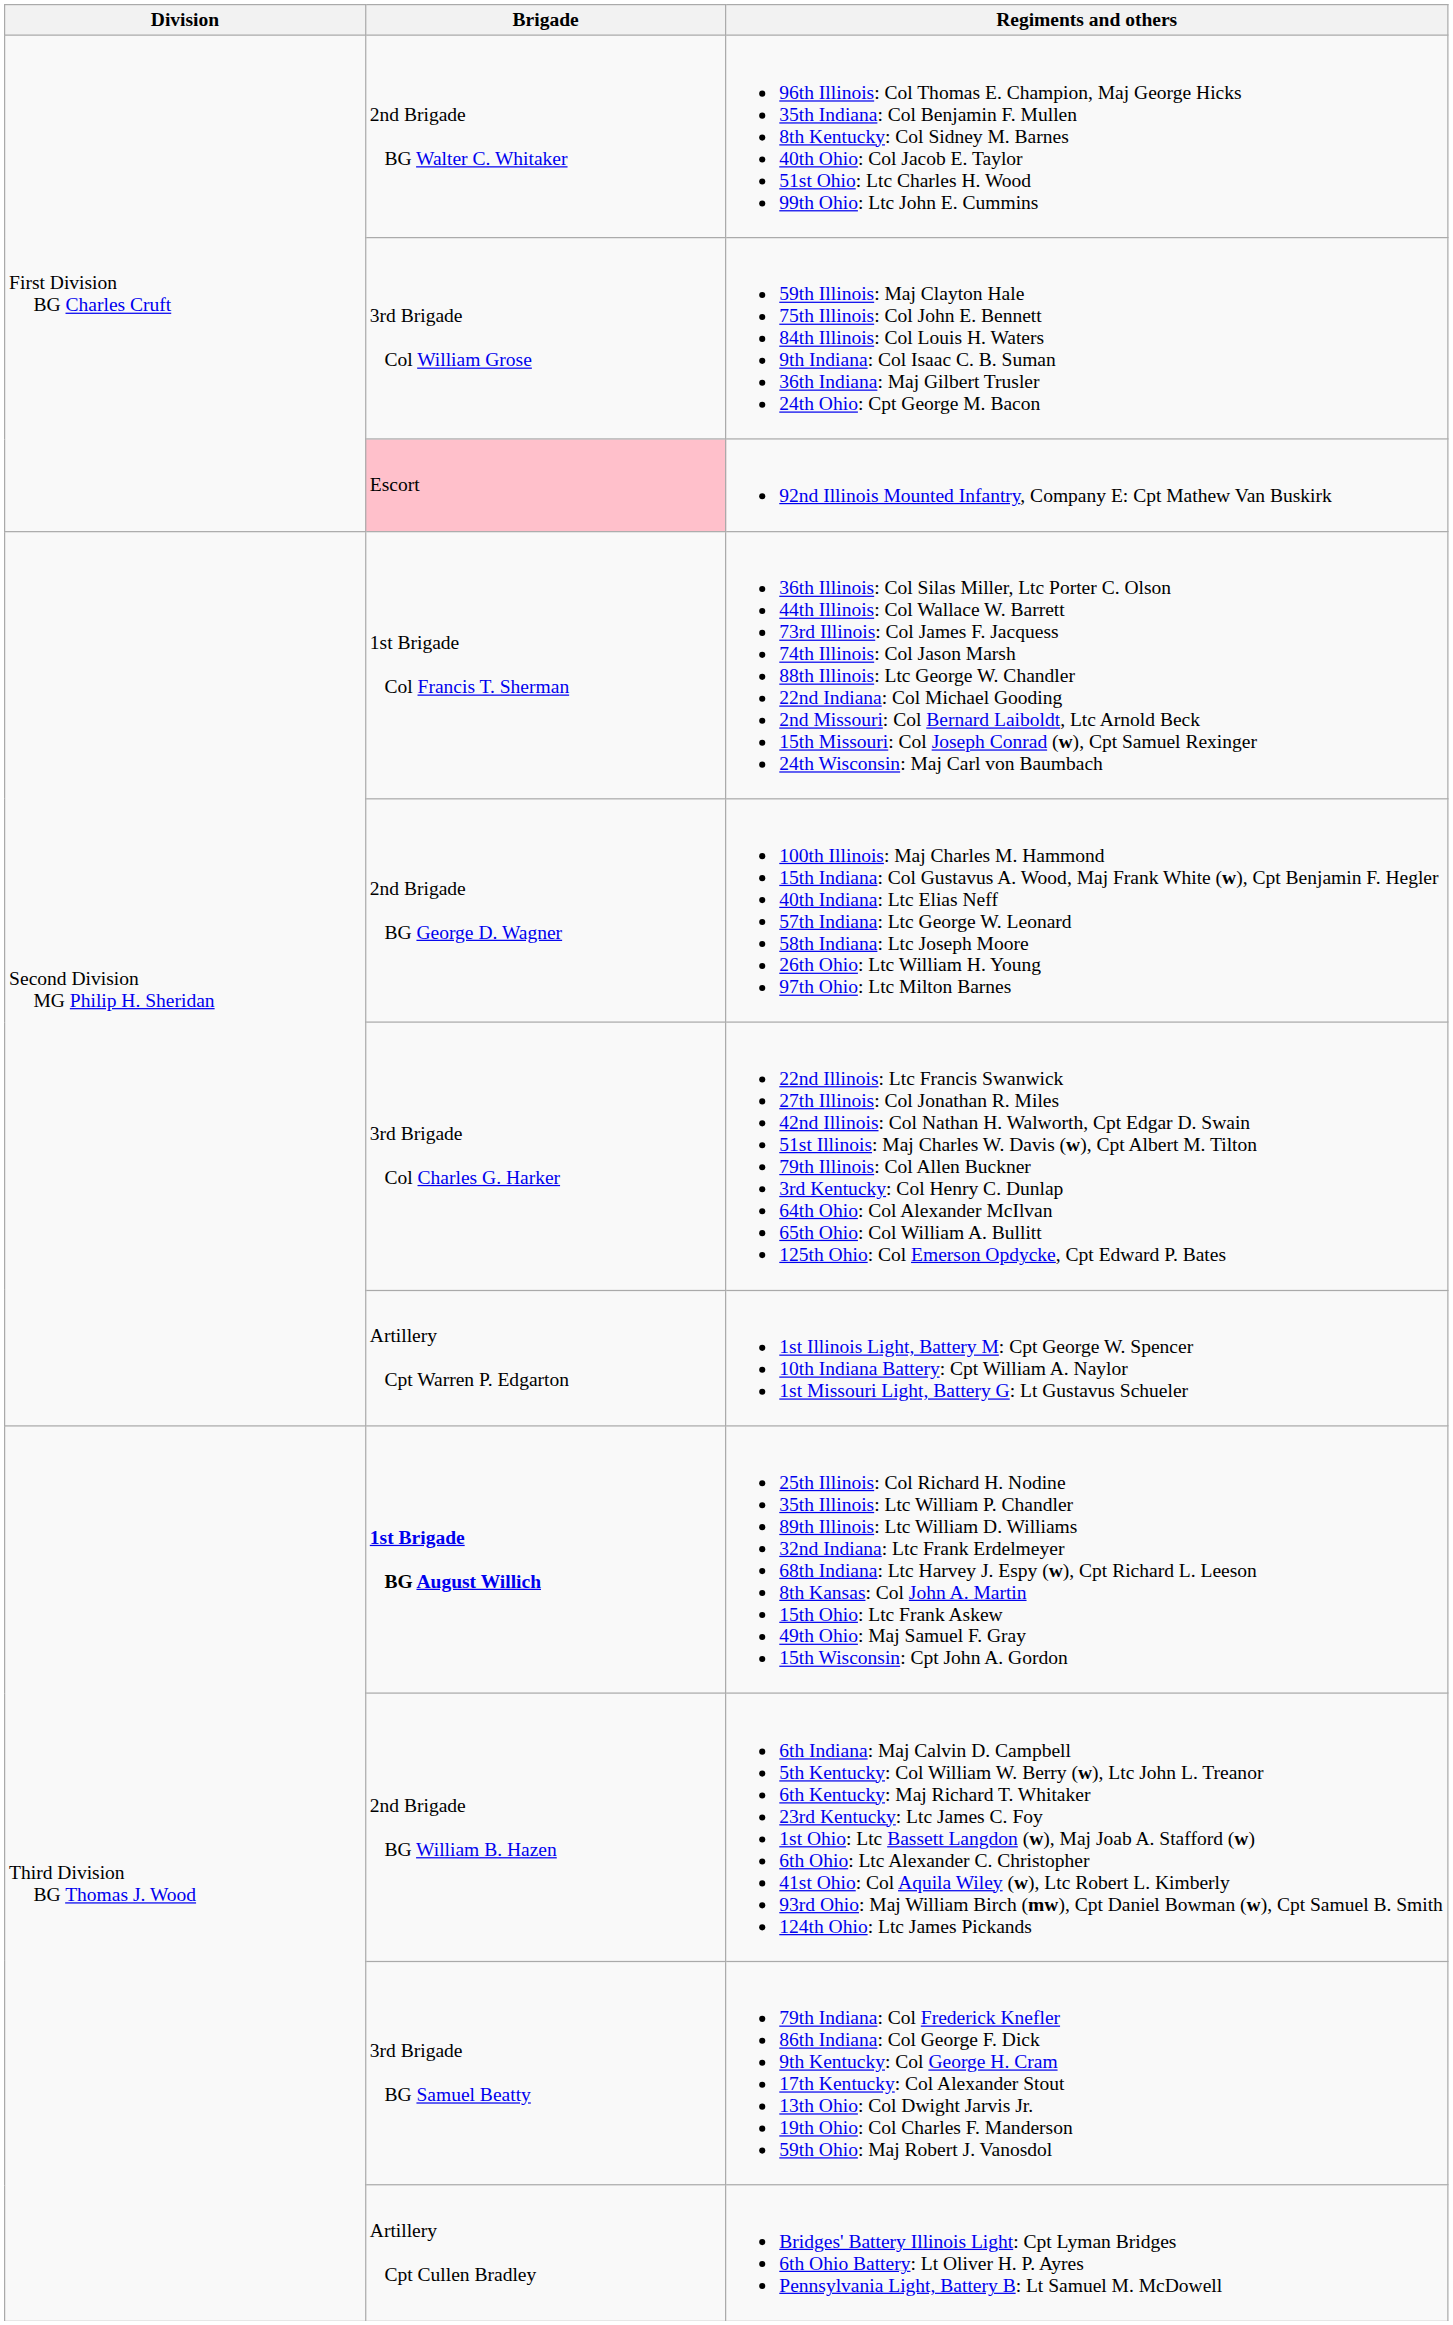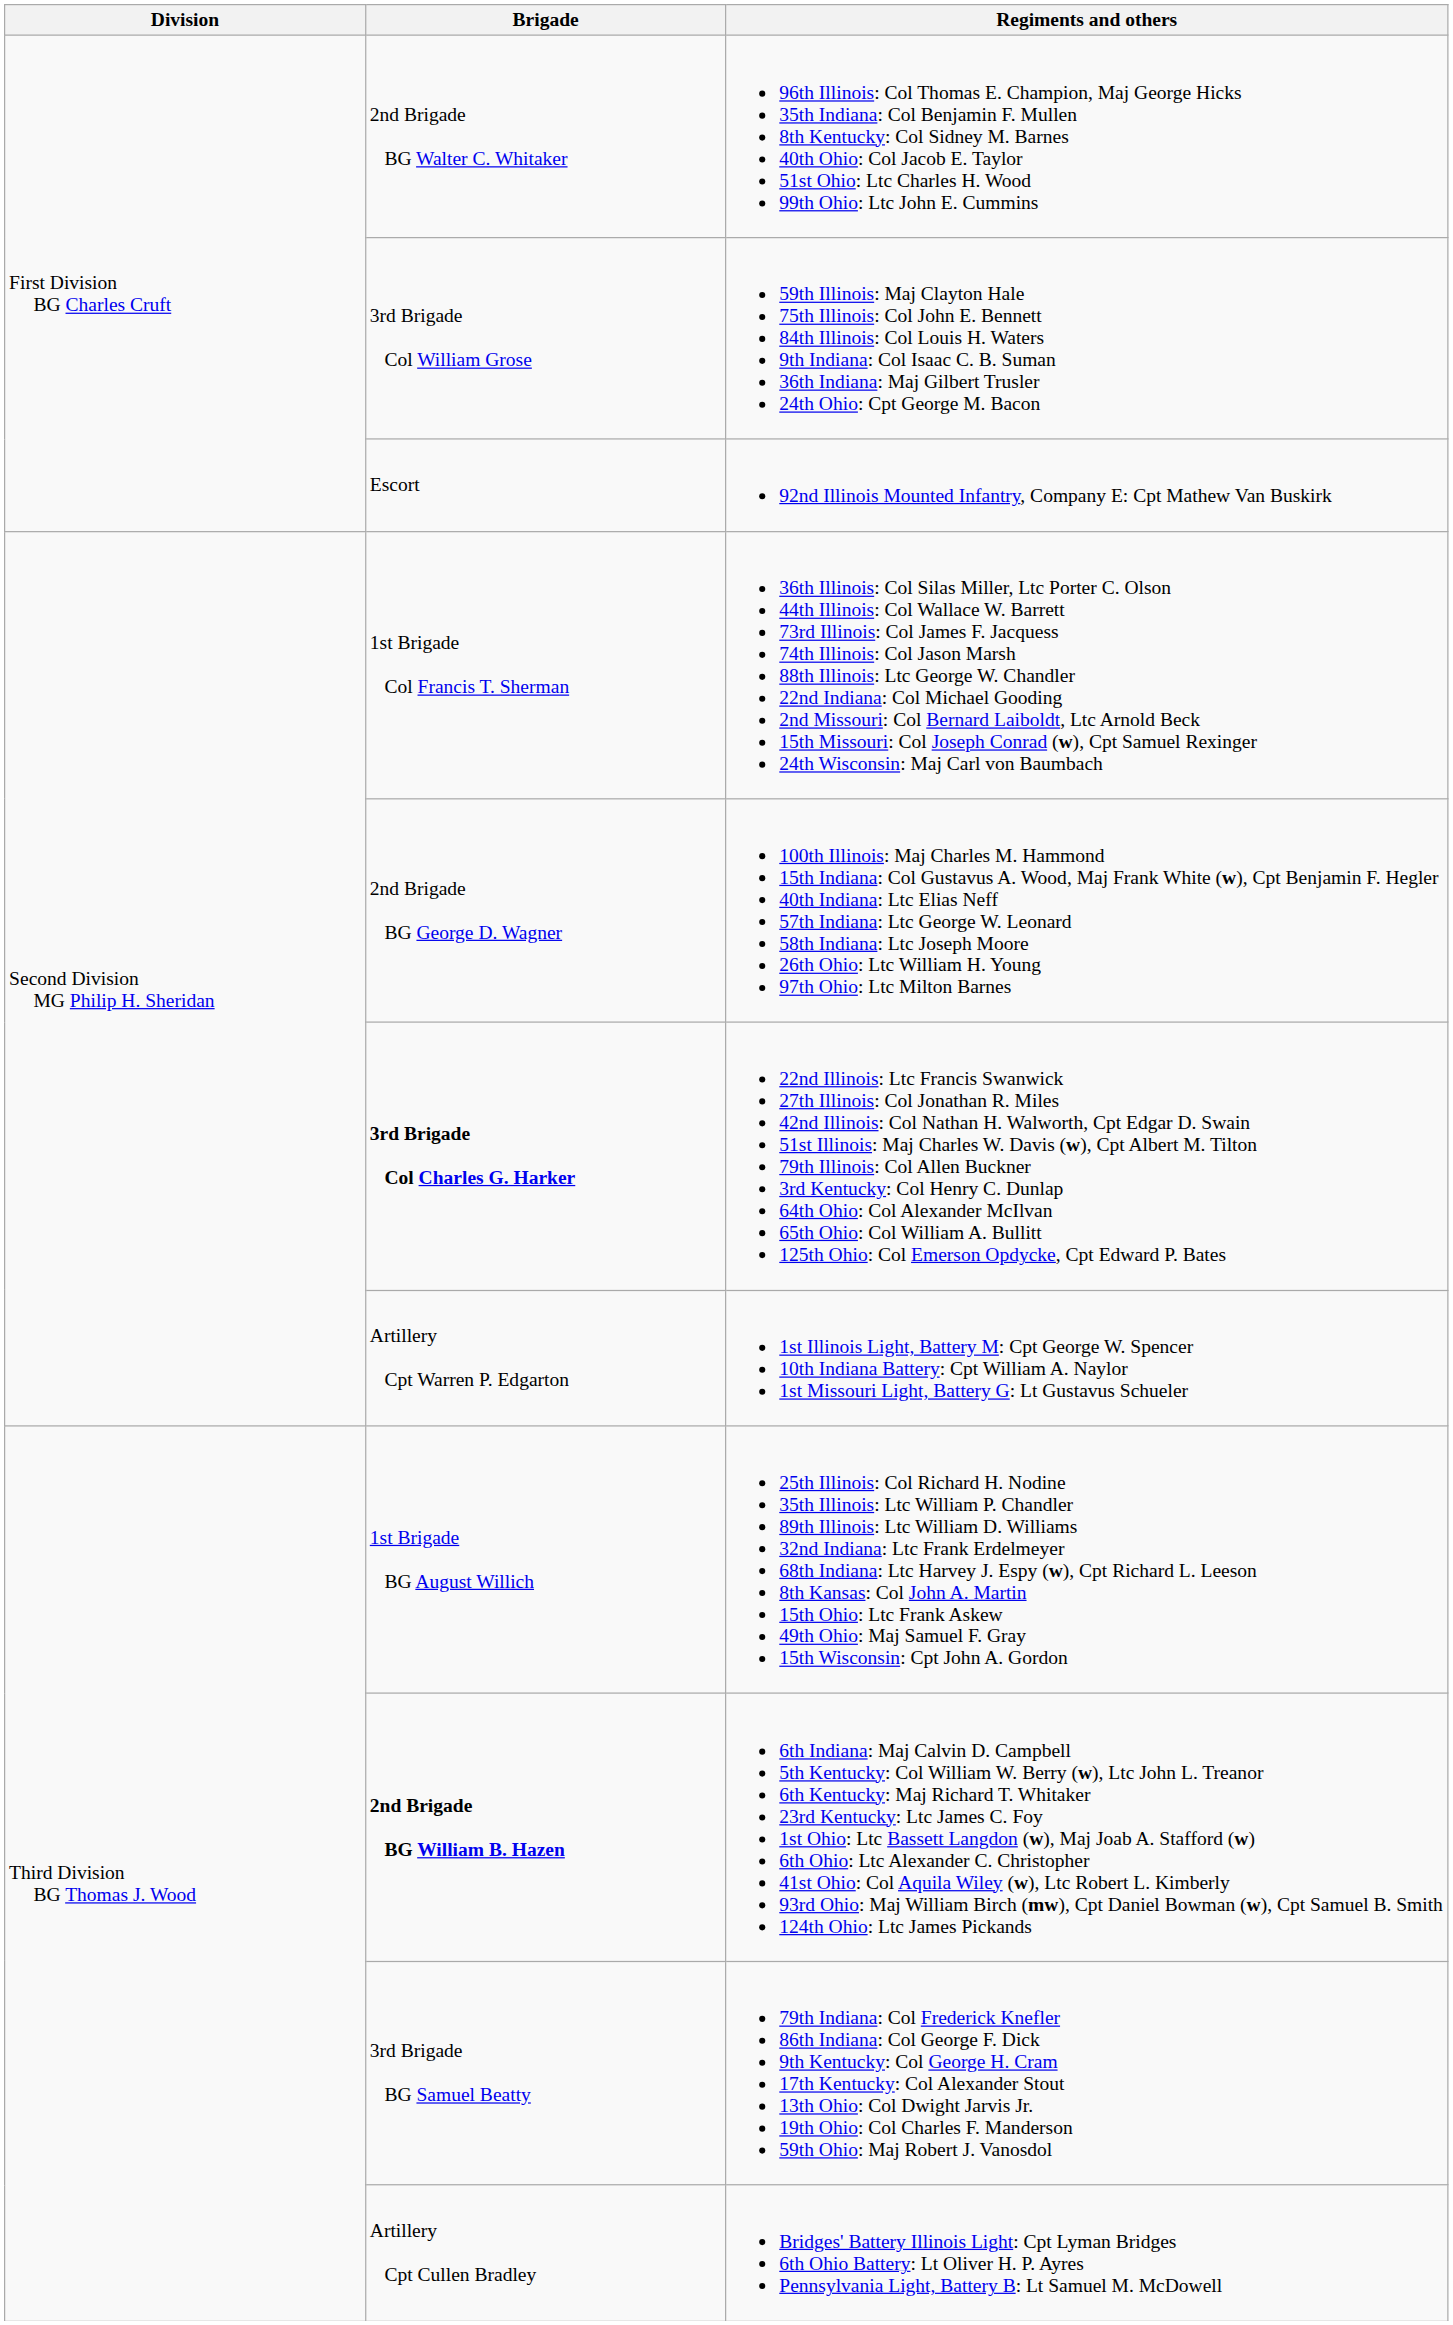Escort | Brigade: pink background -> no background
3rd Brigade Col Charles G. Harker | Brigade: normal -> bold
1st Brigade BG August Willich | Brigade: bold -> normal
2nd Brigade BG William B. Hazen | Brigade: normal -> bold
